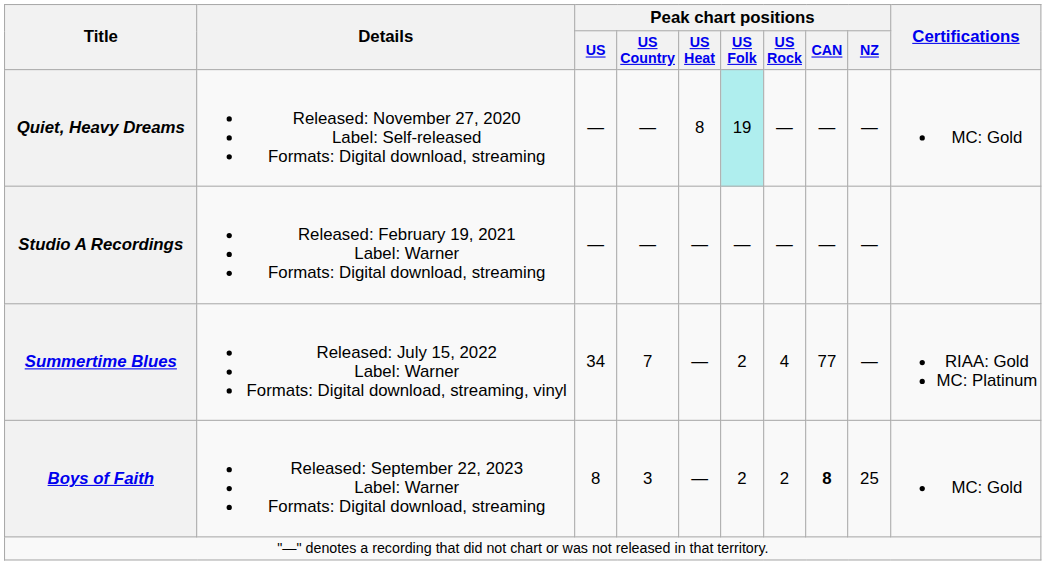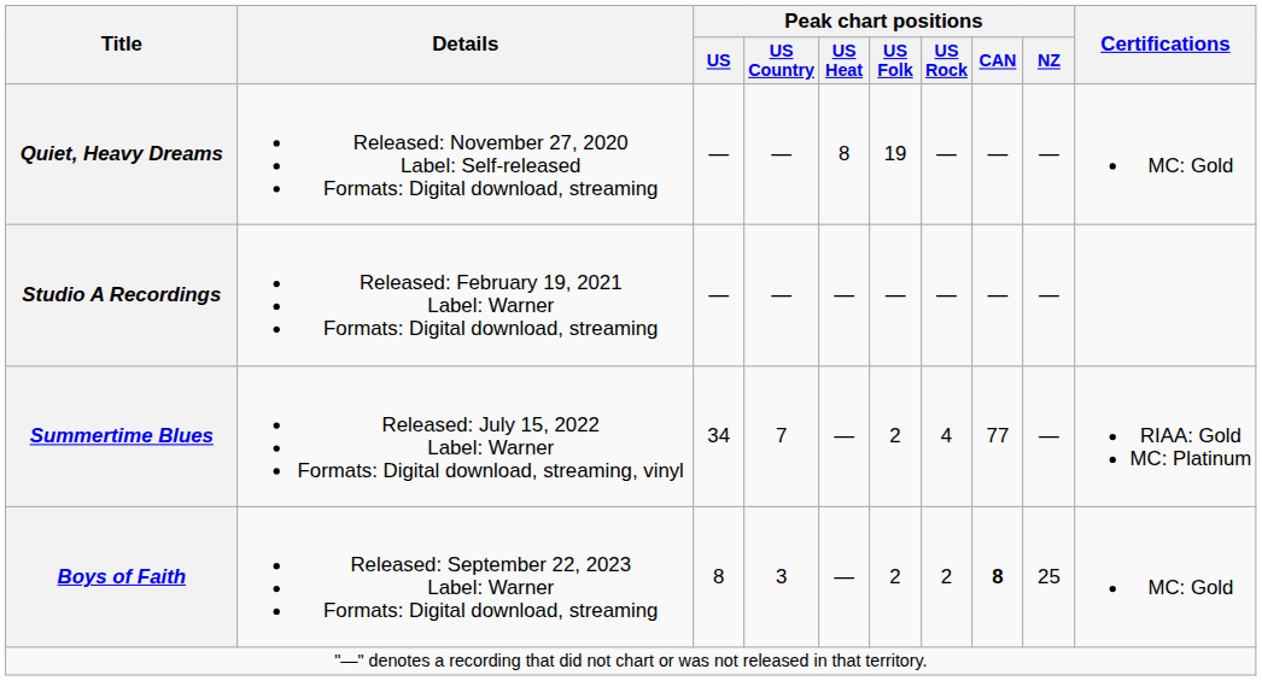Quiet, Heavy Dreams | Peak chart positions / US Folk: paleturquoise background -> no background
